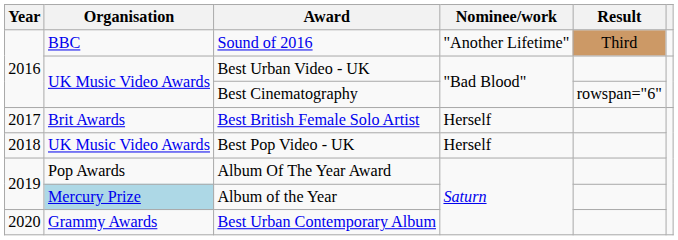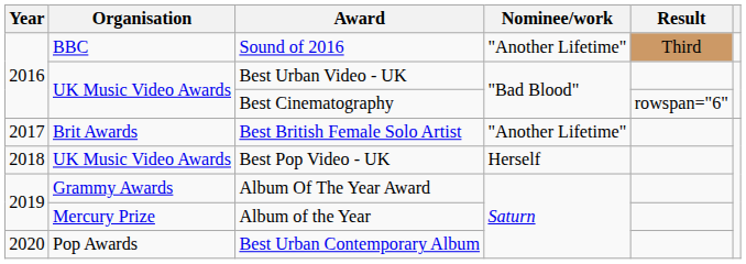Best British Female Solo Artist | Nominee/work: Herself -> "Another Lifetime"
Album Of The Year Award | Organisation: Pop Awards -> Grammy Awards
Album of the Year | Organisation: lightblue background -> no background
Best Urban Contemporary Album | Organisation: Grammy Awards -> Pop Awards
